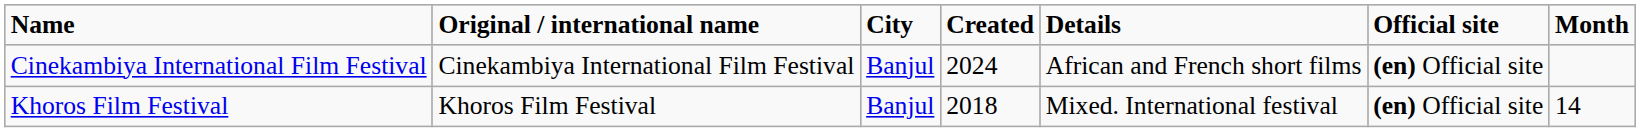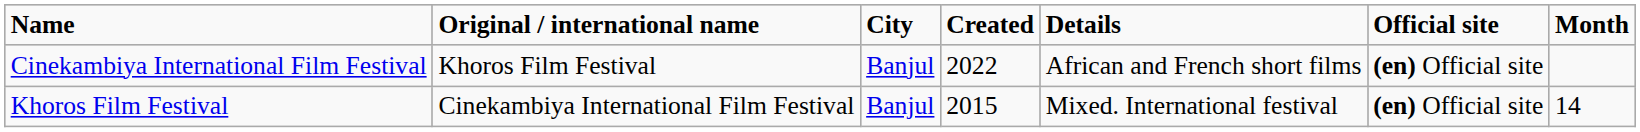row 2 | Original / international name: Cinekambiya International Film Festival -> Khoros Film Festival
row 2 | Created: 2024 -> 2022
row 3 | Original / international name: Khoros Film Festival -> Cinekambiya International Film Festival
row 3 | Created: 2018 -> 2015
